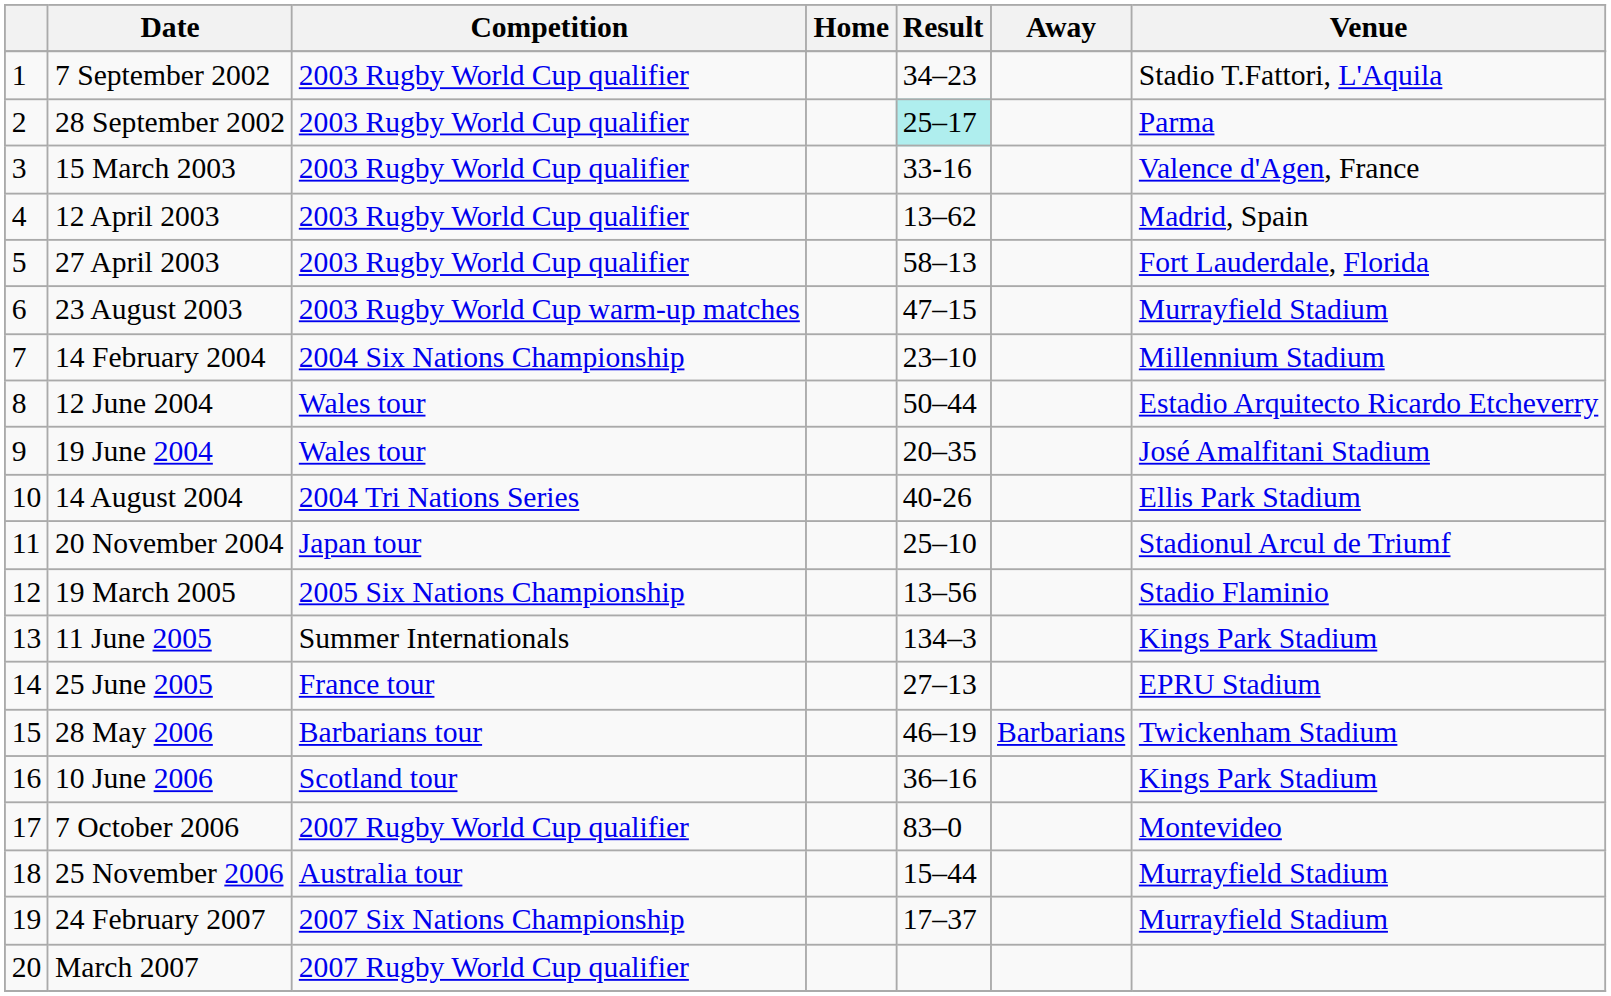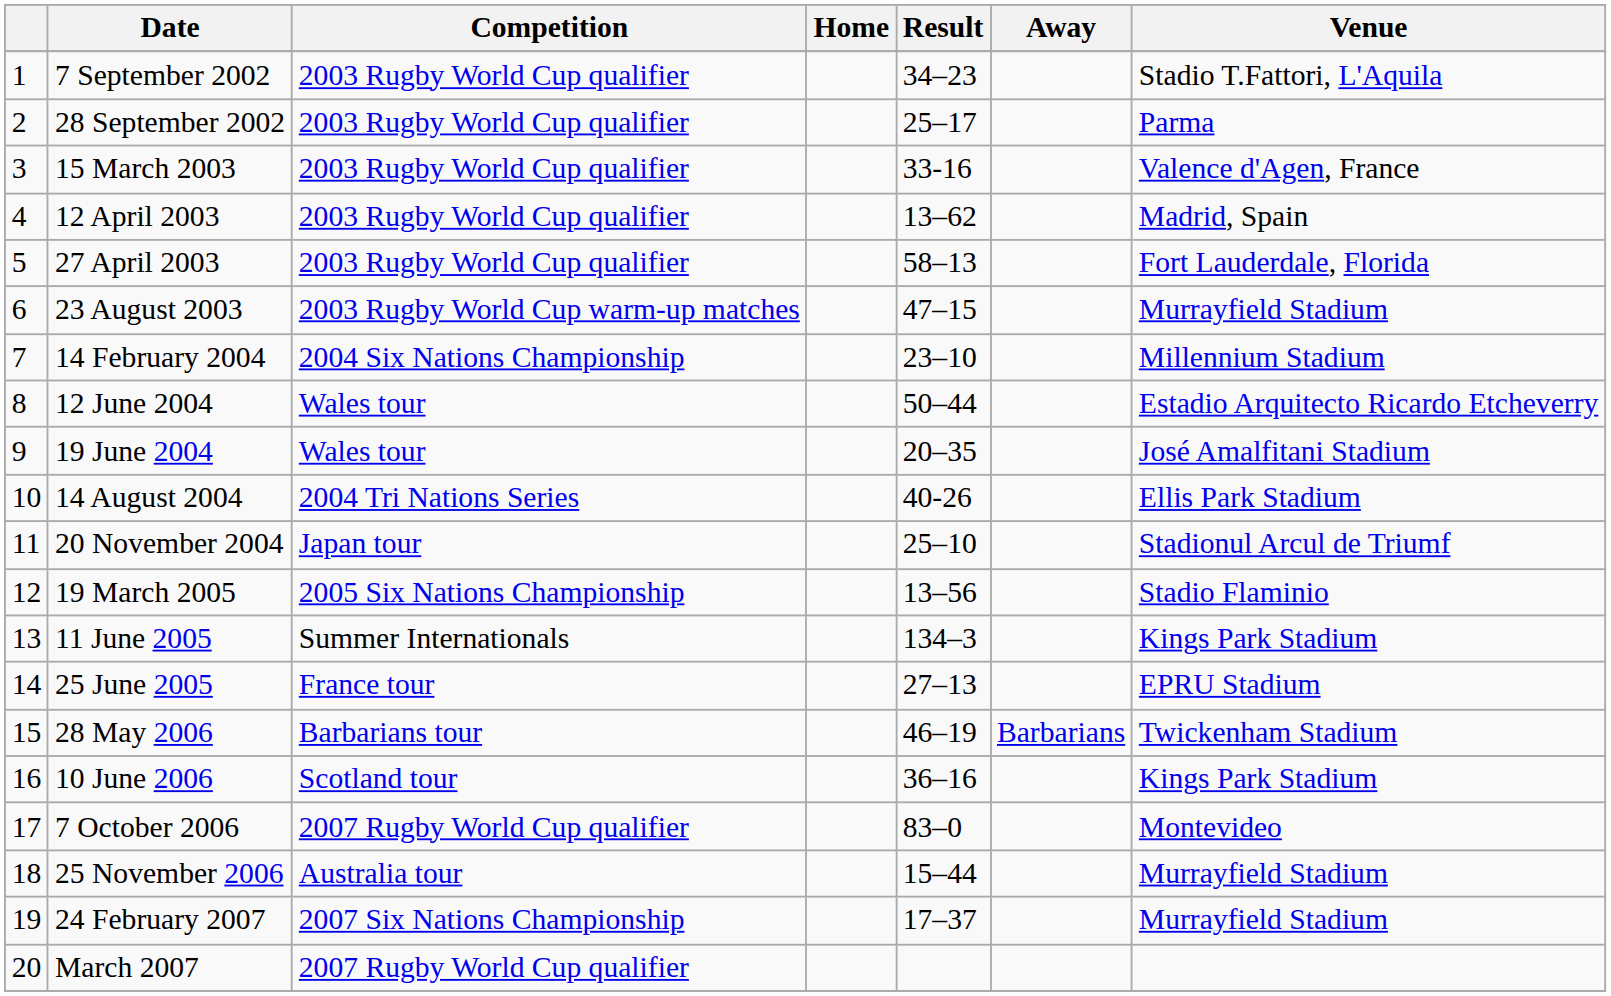28 September 2002 | Result: paleturquoise background -> no background
